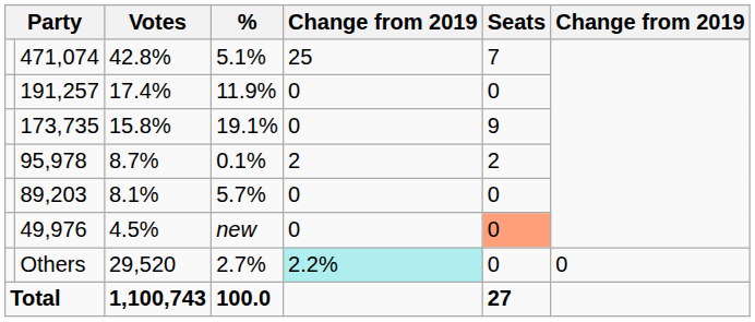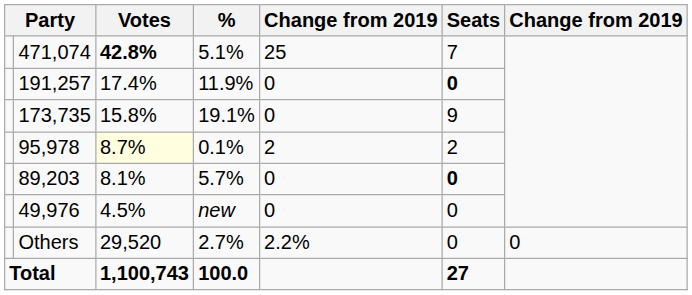471,074 | Votes: normal -> bold
191,257 | Seats: normal -> bold
95,978 | Votes: no background -> lightyellow background
89,203 | Seats: normal -> bold
49,976 | Seats: lightsalmon background -> no background
Others | column 5: paleturquoise background -> no background
